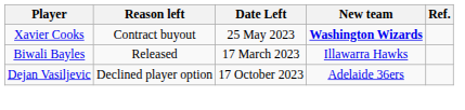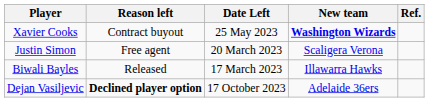+ row: Justin Simon | Free agent | 20 March 2023 | Scaligera Verona
Dejan Vasiljevic | Reason left: normal -> bold
